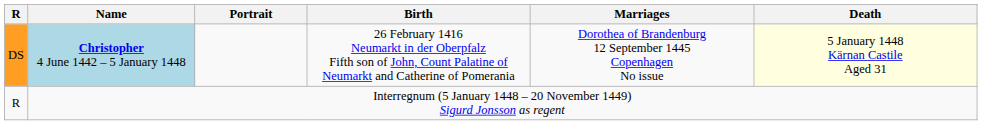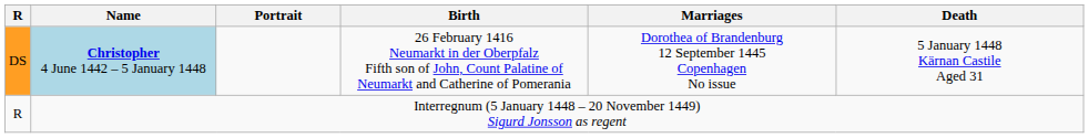DS | Death: lightyellow background -> no background
